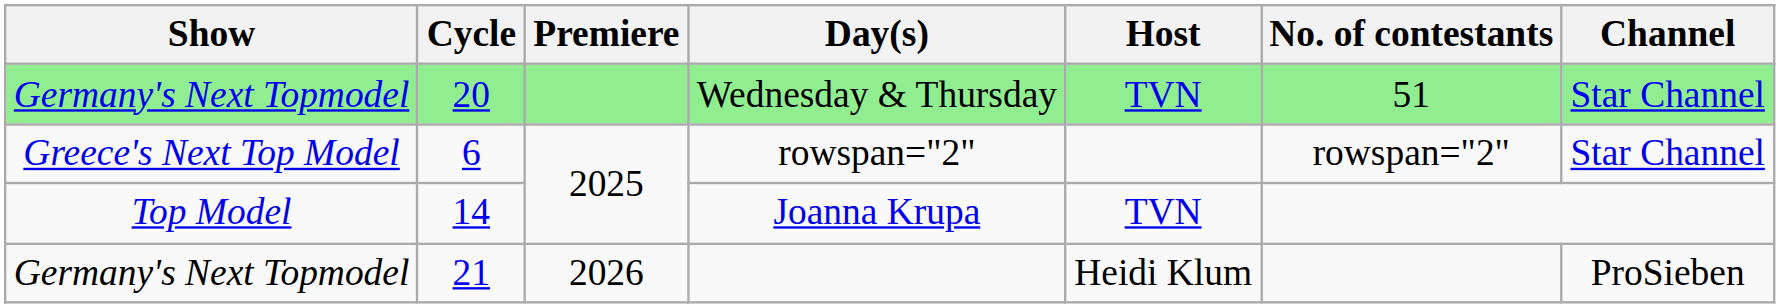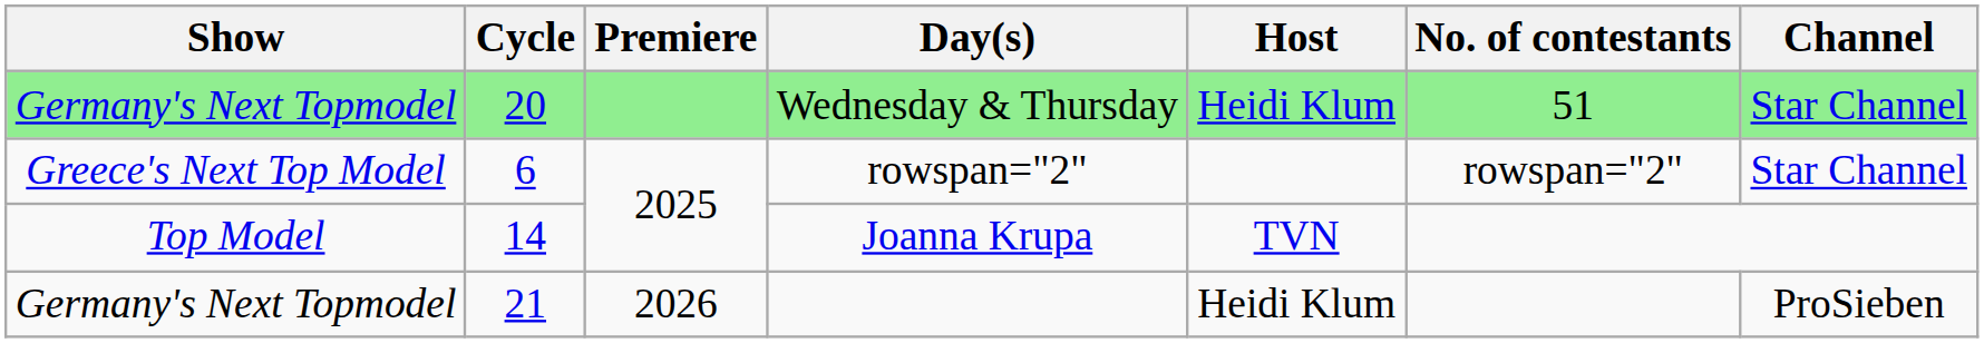Wednesday & Thursday | Host: TVN -> Heidi Klum
